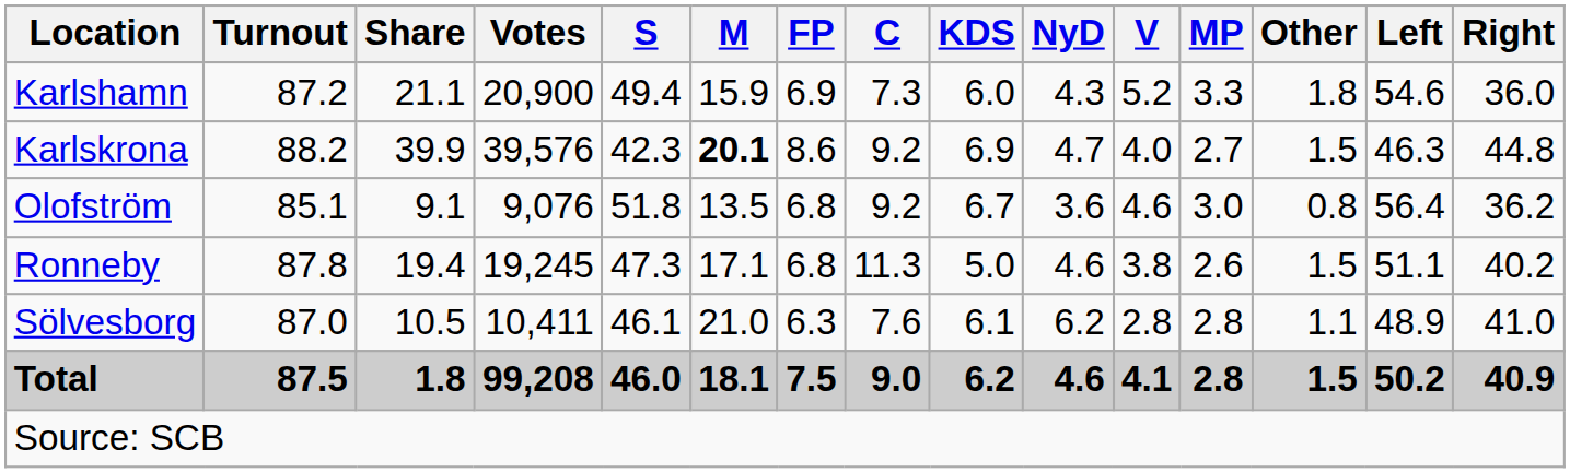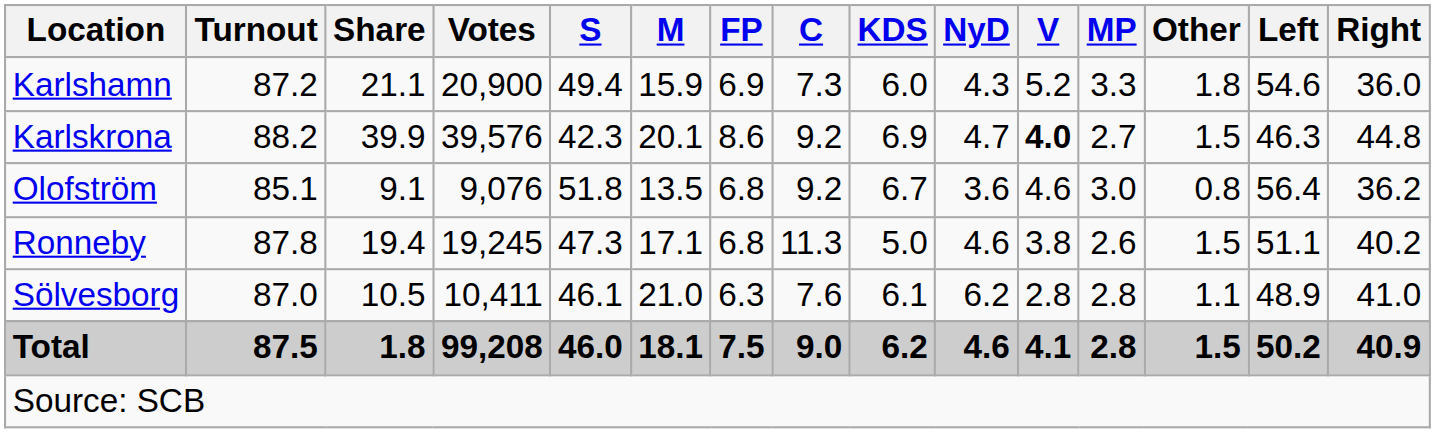Karlskrona | M: bold -> normal
Karlskrona | V: normal -> bold
